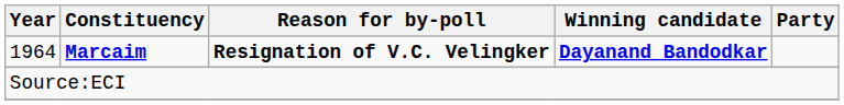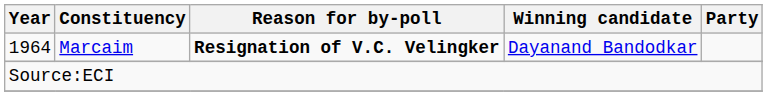1964 | Constituency: bold -> normal
1964 | Winning candidate: bold -> normal
